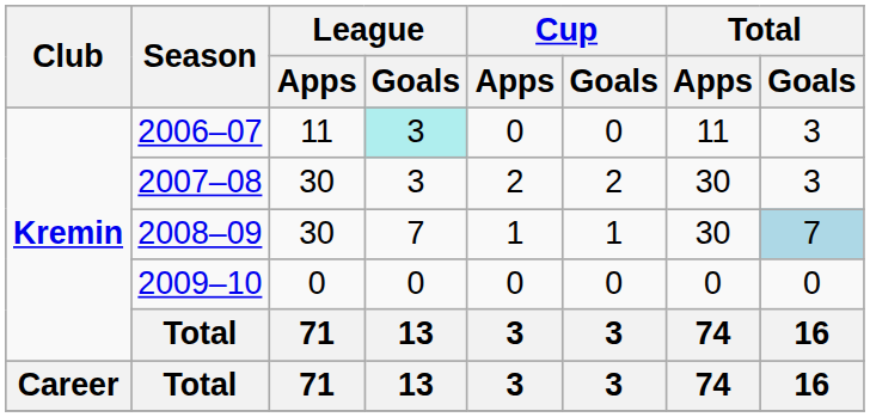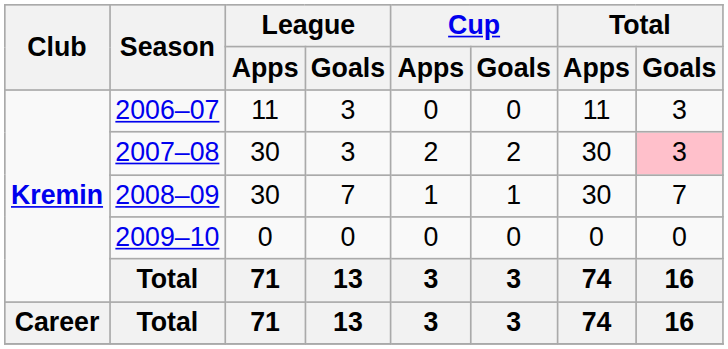2006–07 | League / Goals: paleturquoise background -> no background
2007–08 | Total / Goals: no background -> pink background
2008–09 | Total / Goals: lightblue background -> no background
